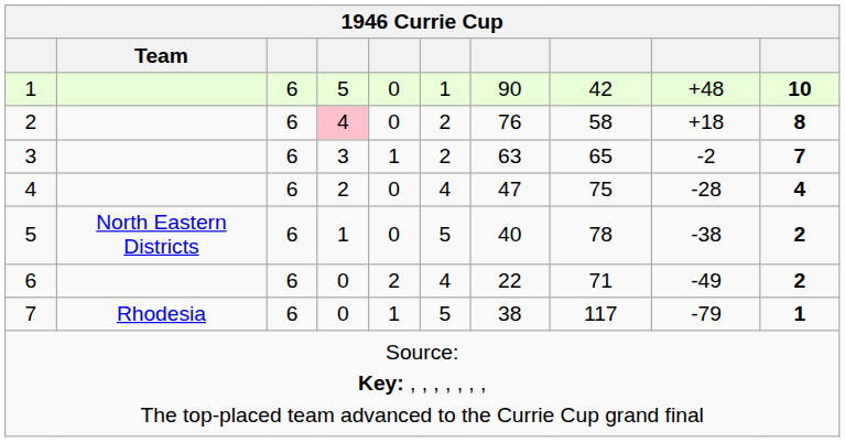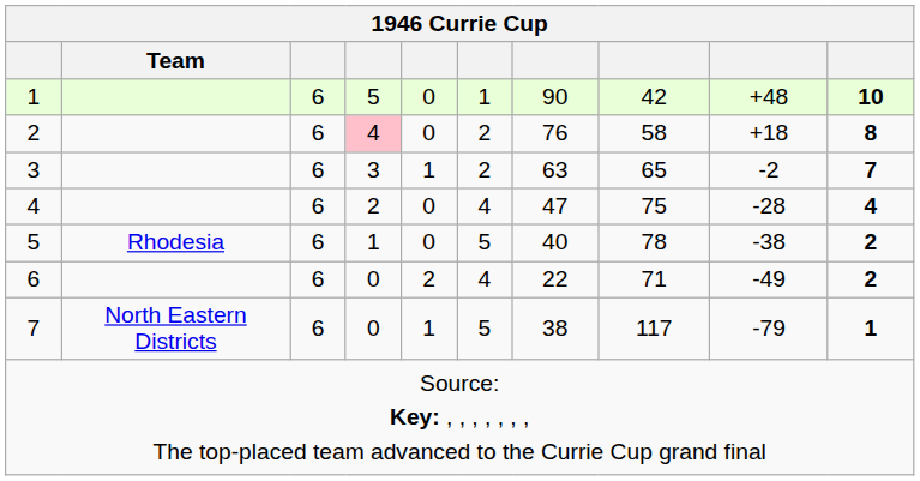row 7 | Team: North Eastern Districts -> Rhodesia
row 9 | Team: Rhodesia -> North Eastern Districts
